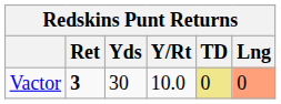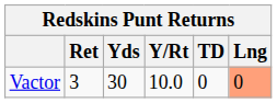Vactor | Ret: bold -> normal
Vactor | TD: khaki background -> no background
